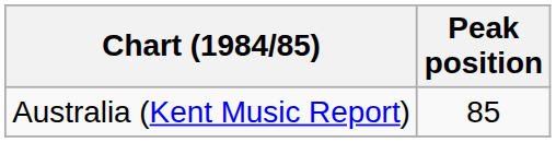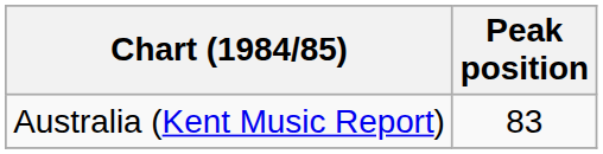Australia (Kent Music Report) | Peak position: 85 -> 83
